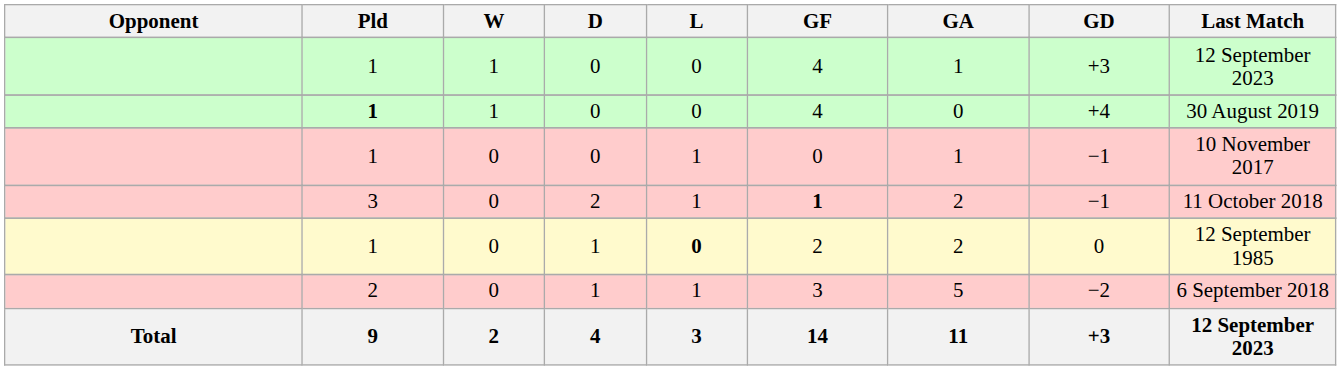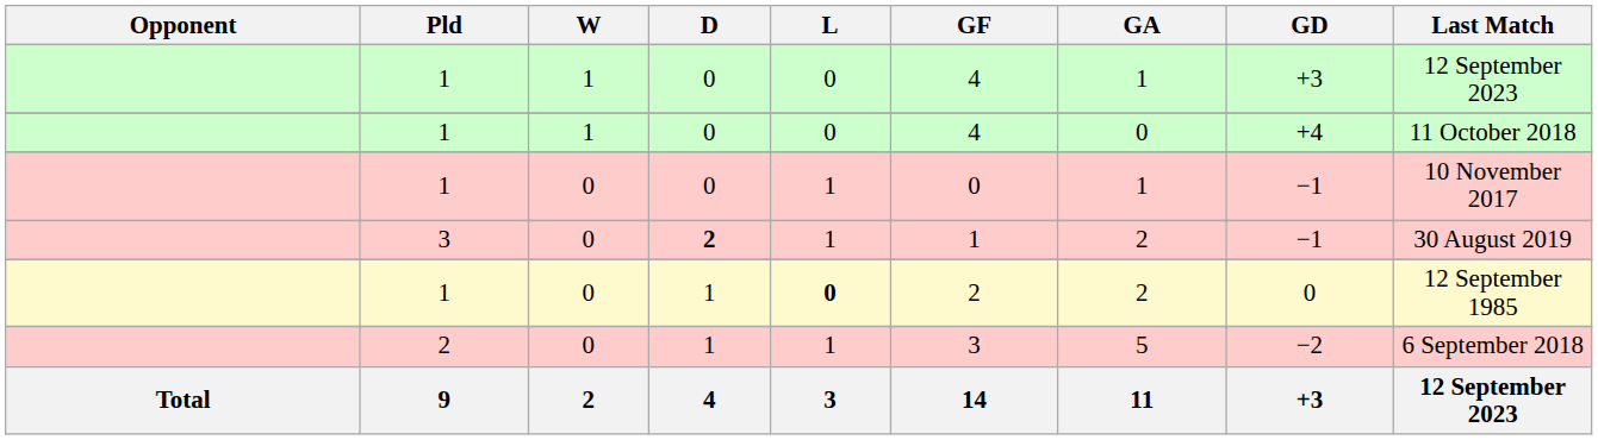row 3 | Pld: bold -> normal
row 3 | Last Match: 30 August 2019 -> 11 October 2018
row 5 | D: normal -> bold
row 5 | GF: bold -> normal
row 5 | Last Match: 11 October 2018 -> 30 August 2019
